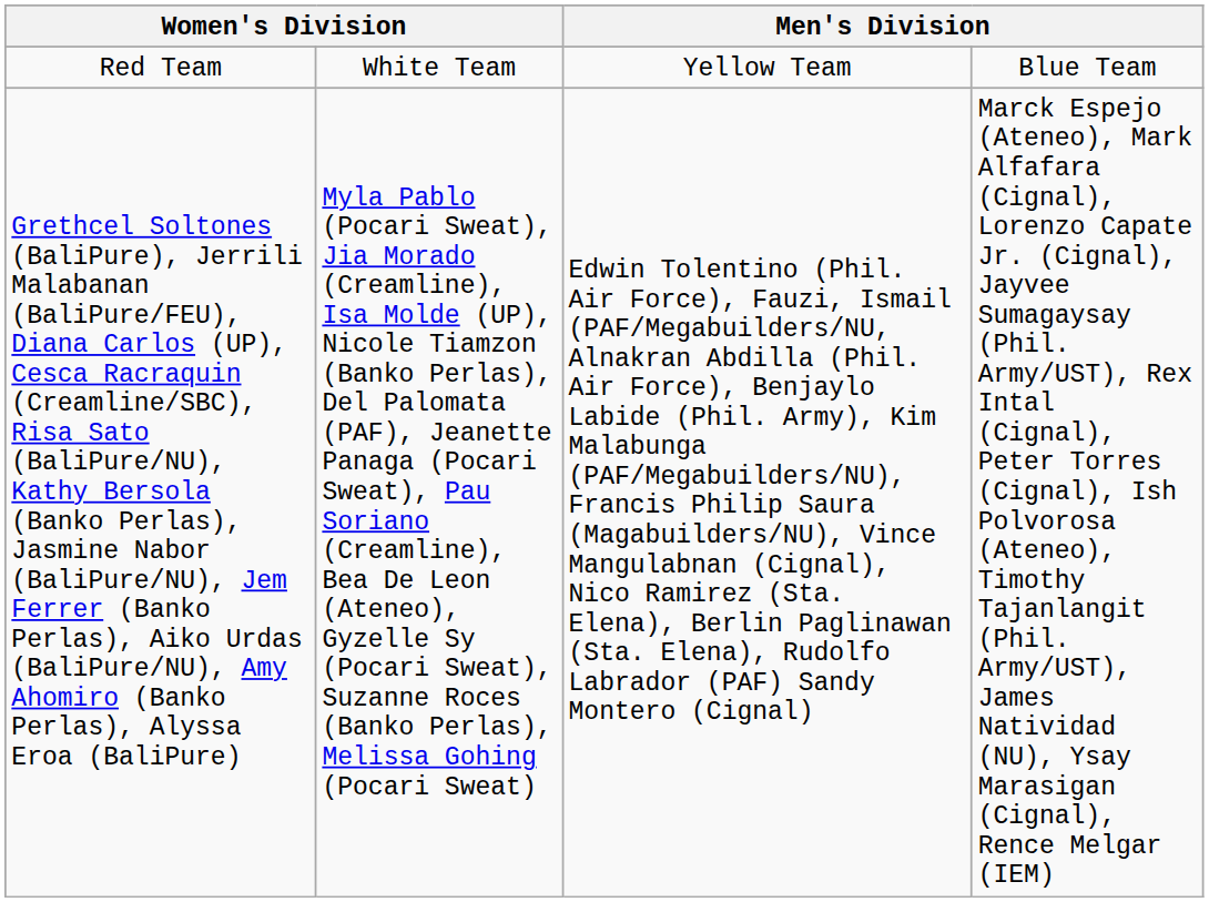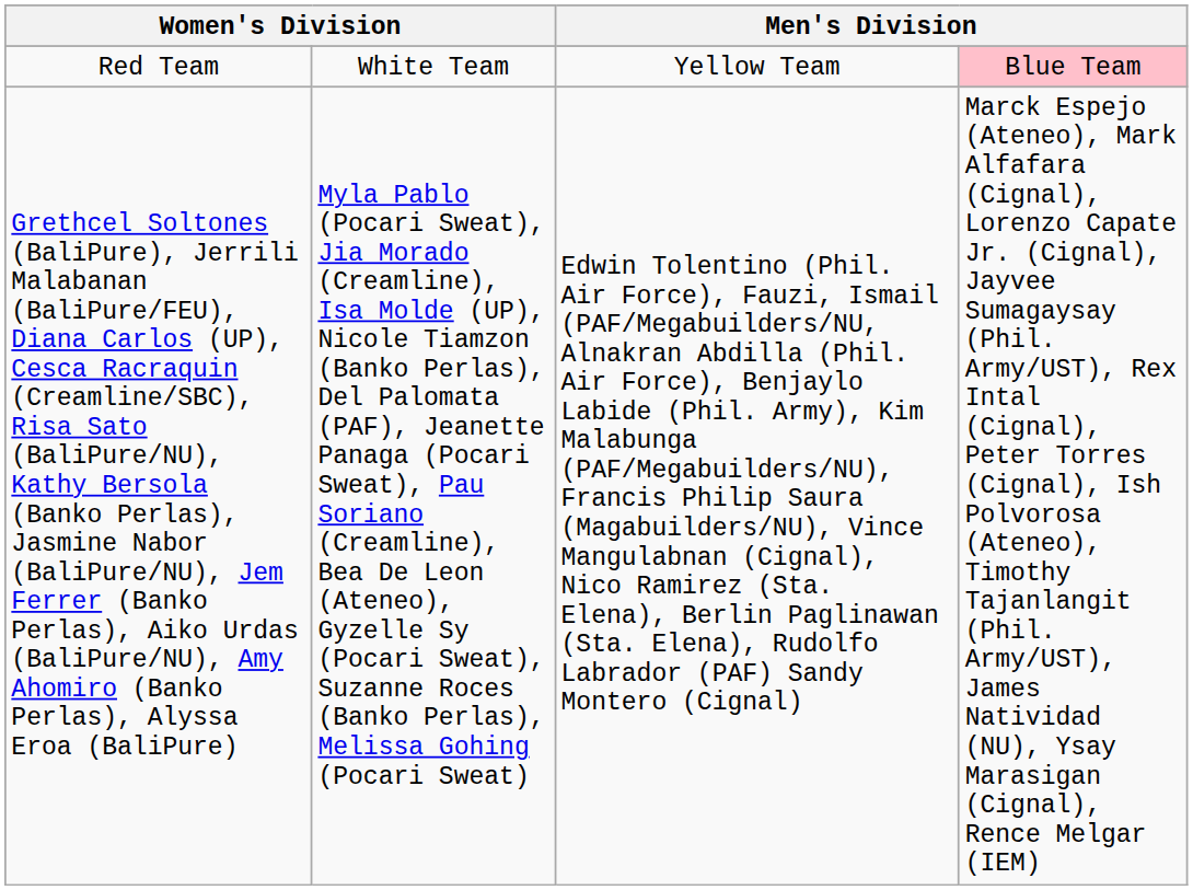Red Team | column 4: no background -> pink background
